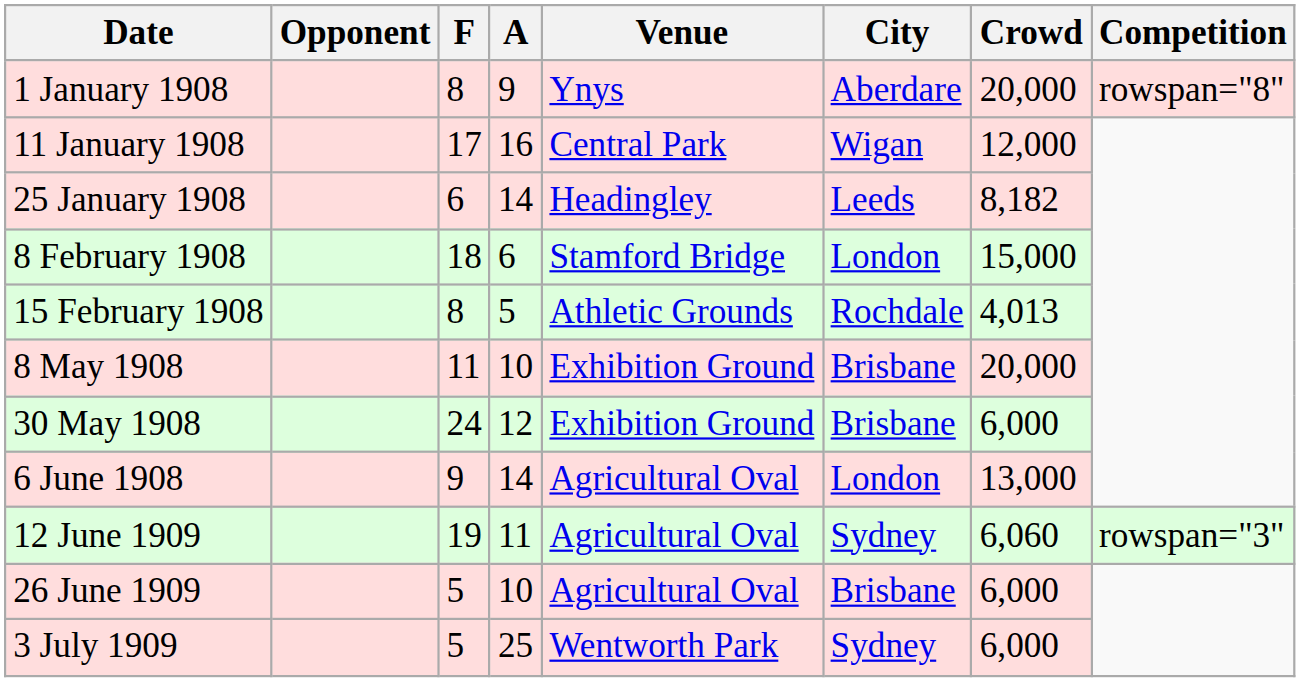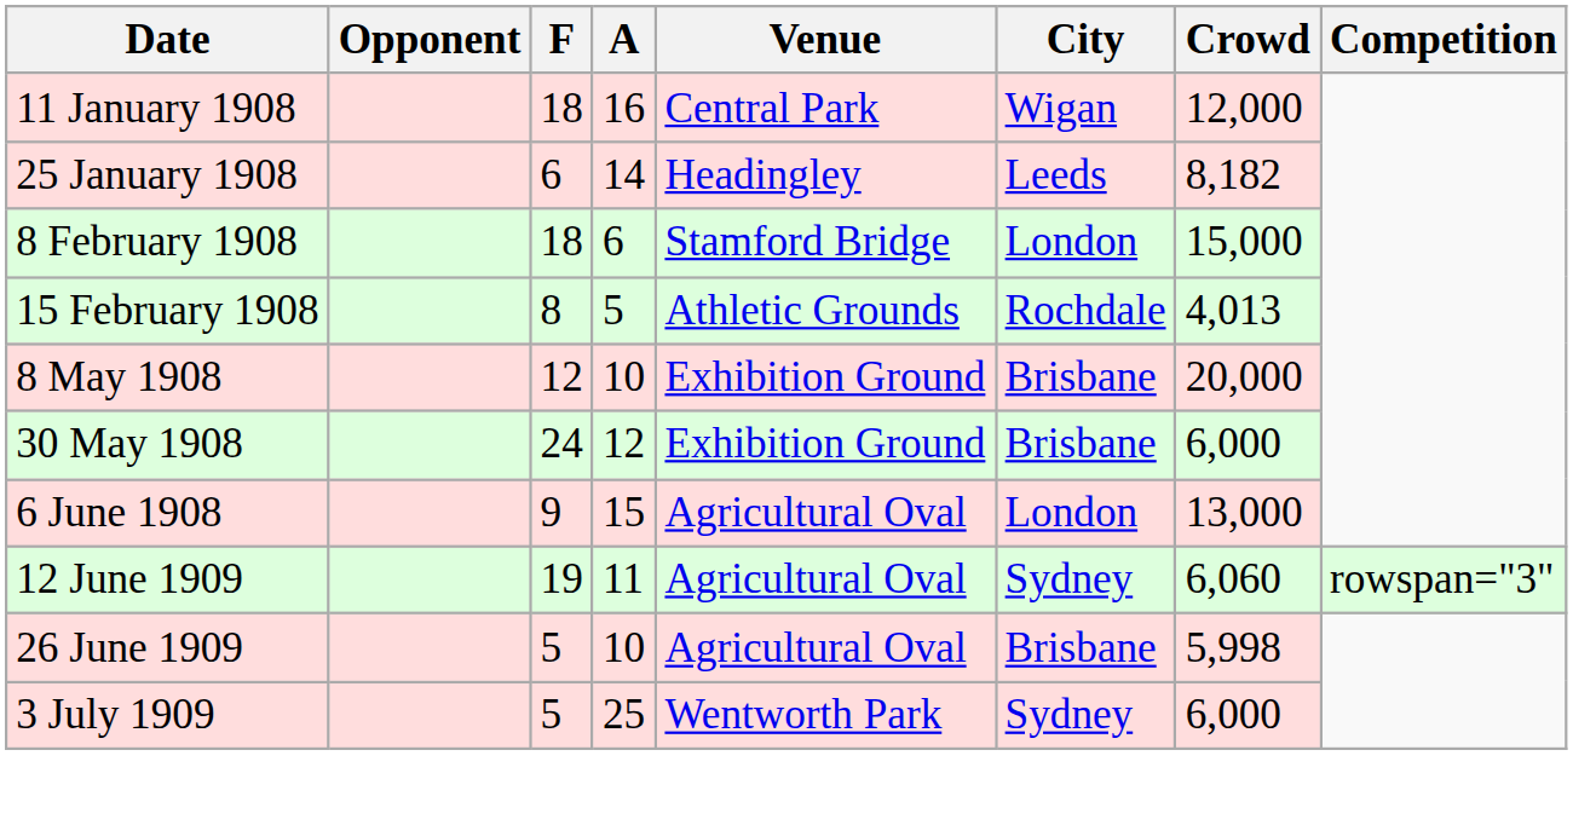- row: 1 January 1908 | 8 | 9 | Ynys | Aberdare | 20,000 | rowspan="8"
11 January 1908 | F: 17 -> 18
8 May 1908 | F: 11 -> 12
6 June 1908 | A: 14 -> 15
26 June 1909 | Crowd: 6,000 -> 5,998
